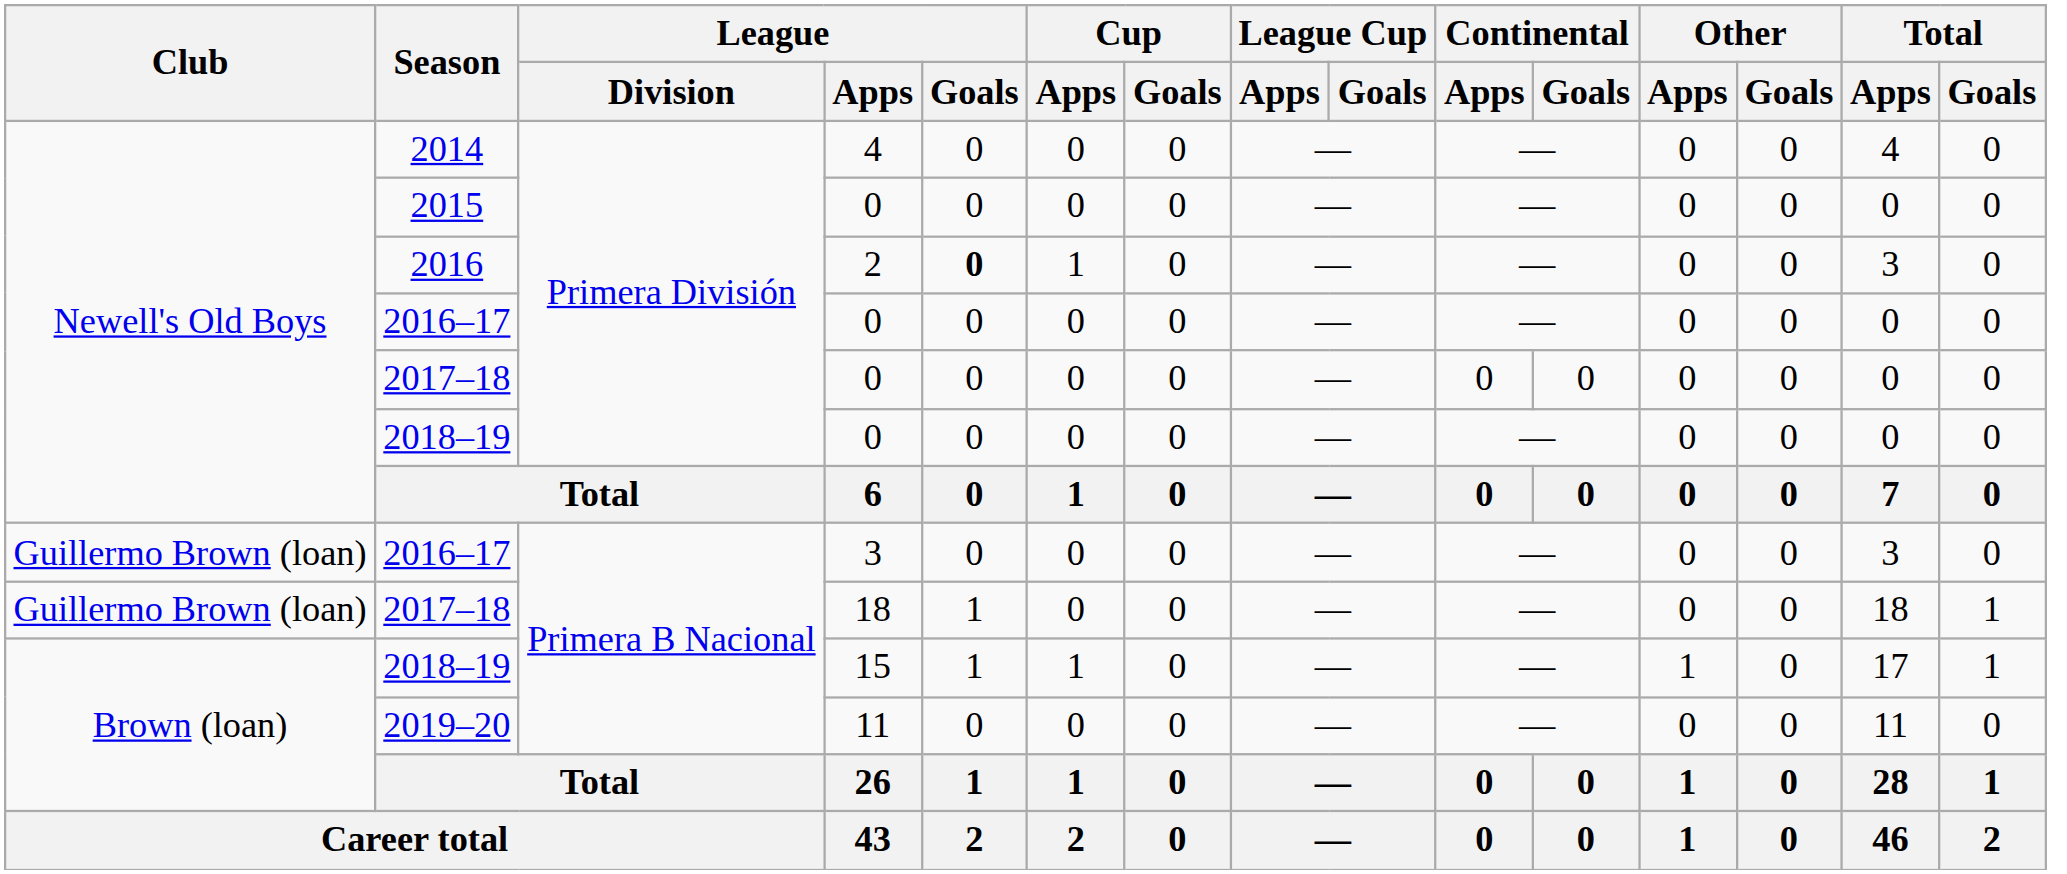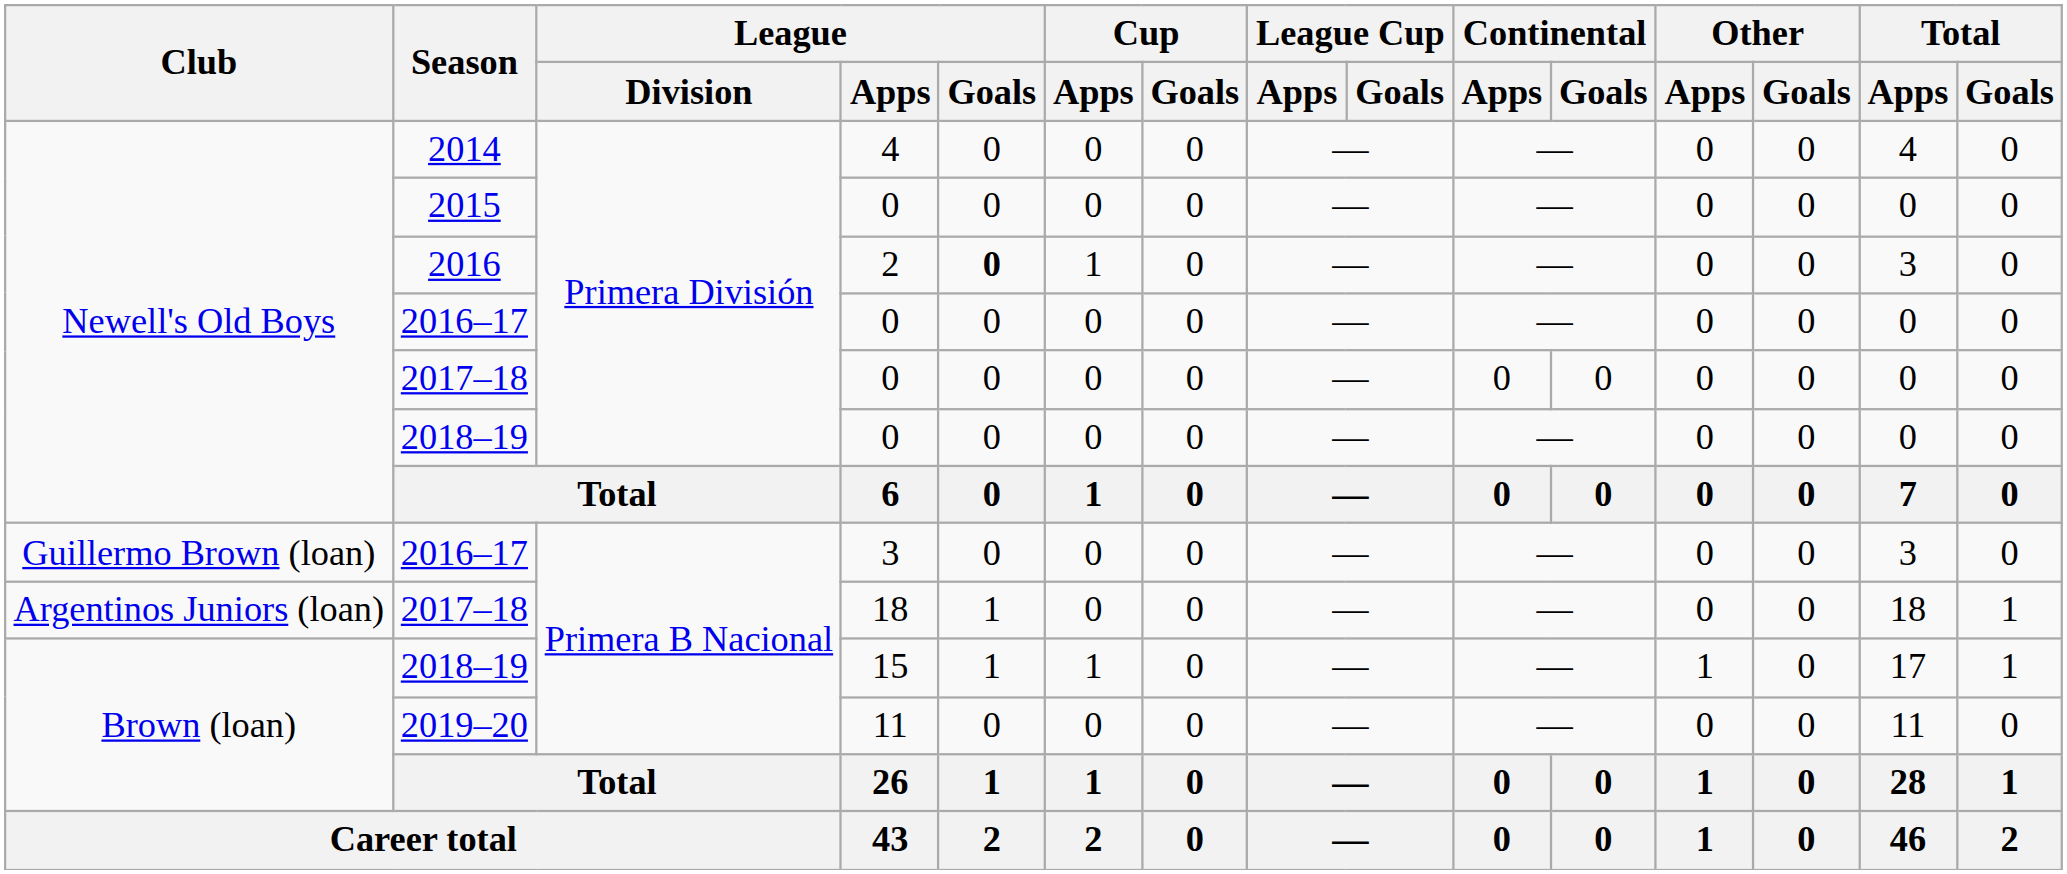2017–18 / 18 | Club: Guillermo Brown (loan) -> Argentinos Juniors (loan)
